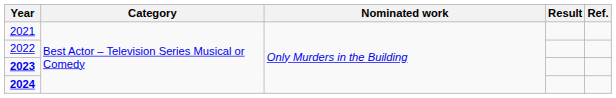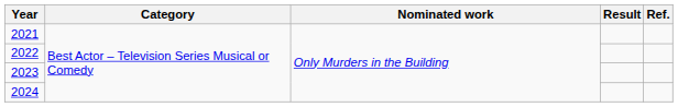2023 | Year: bold -> normal
2024 | Year: bold -> normal
